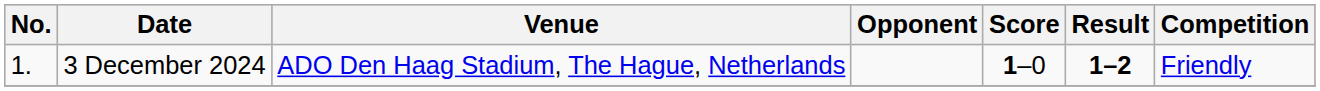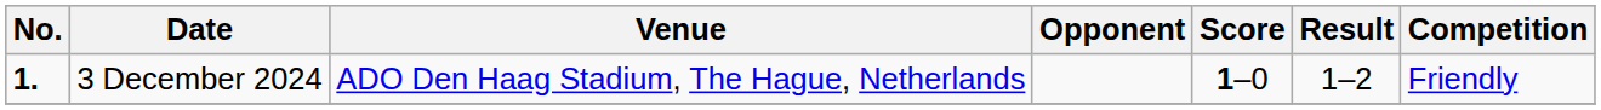3 December 2024 | No.: normal -> bold
3 December 2024 | Result: bold -> normal
